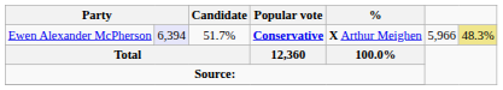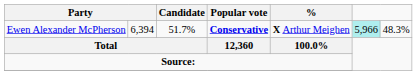Ewen Alexander McPherson | column 2: lavender background -> no background
Ewen Alexander McPherson | column 6: no background -> paleturquoise background
Ewen Alexander McPherson | column 7: khaki background -> no background
